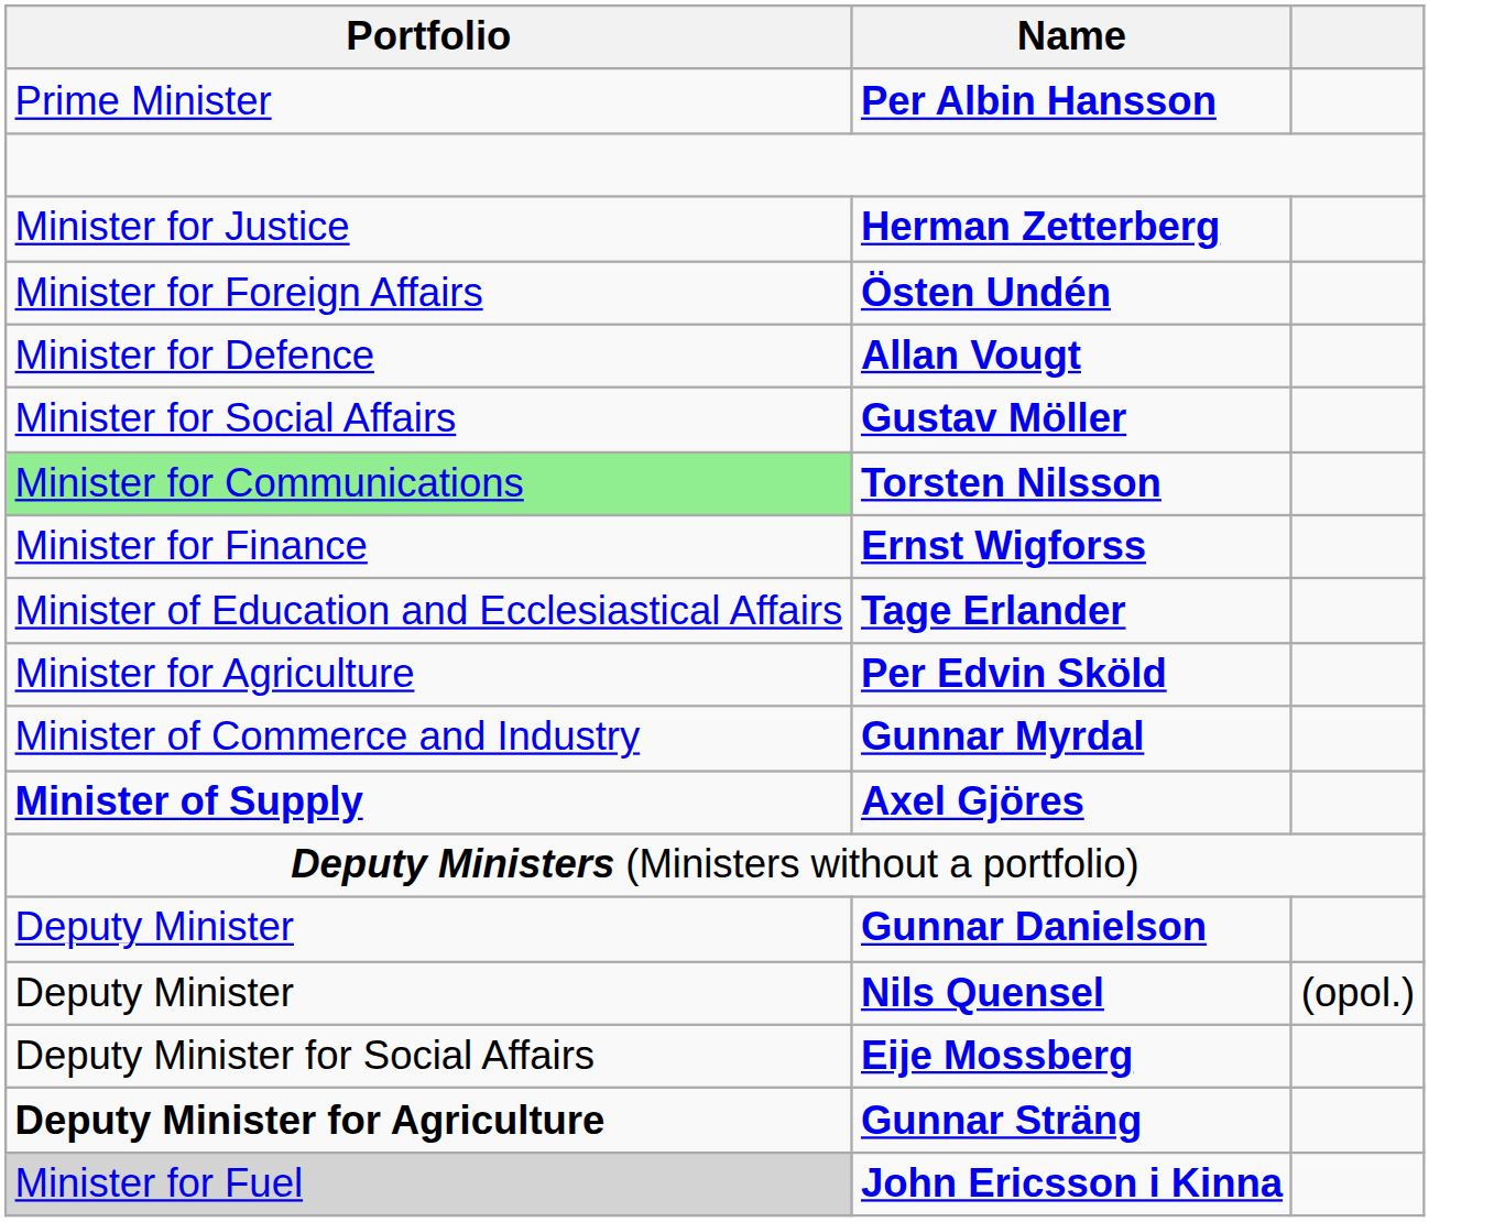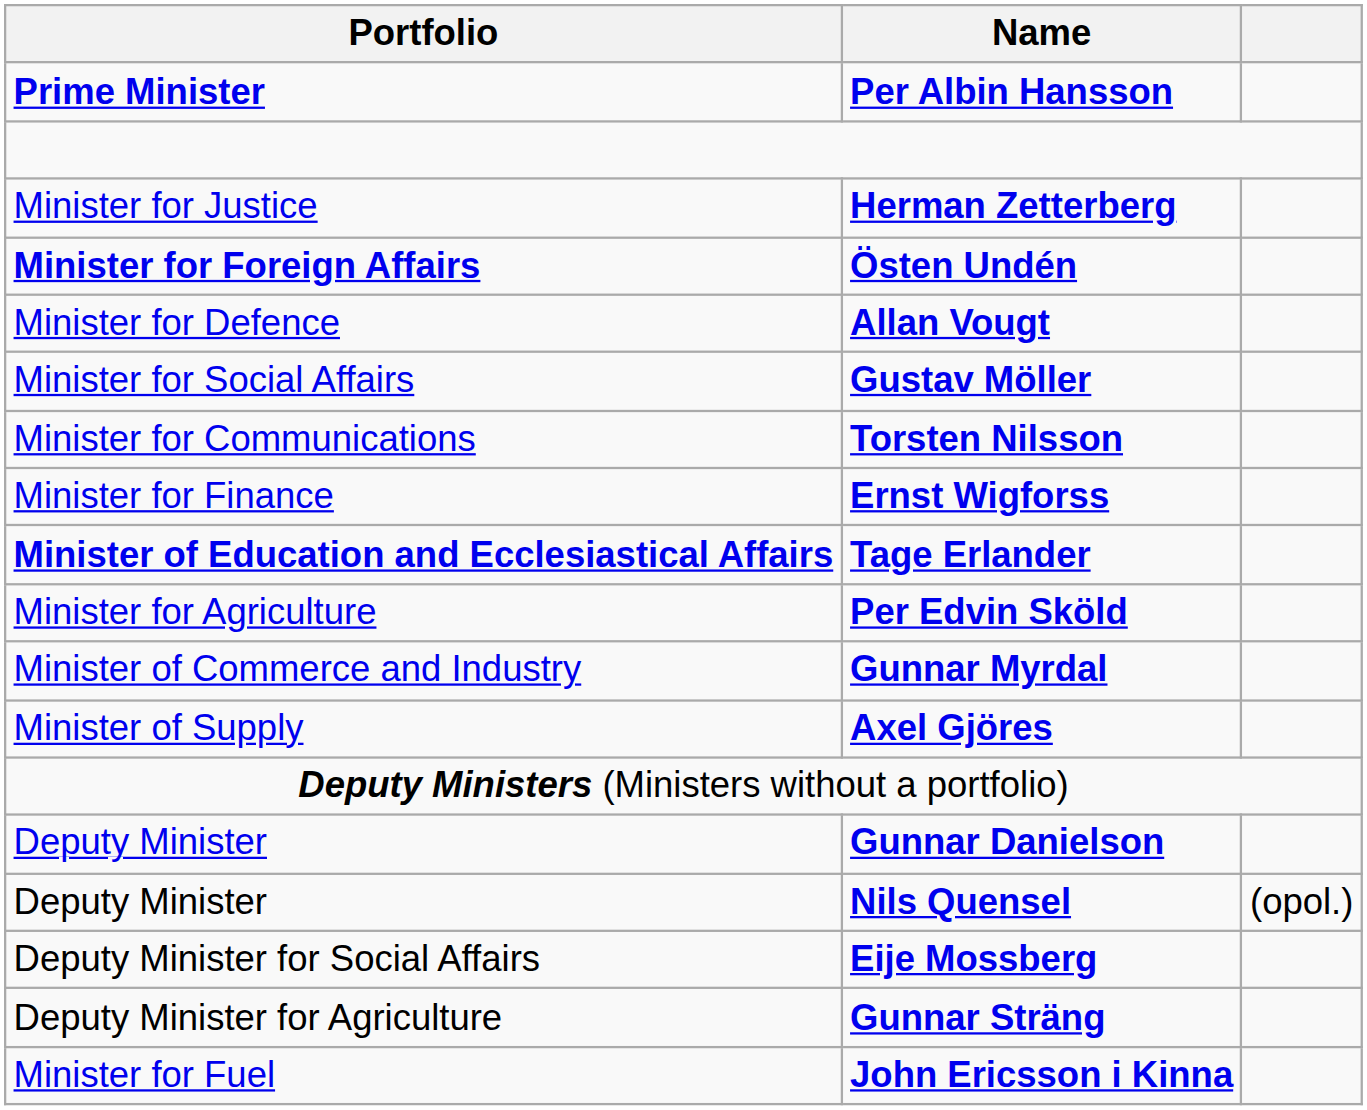Per Albin Hansson | Portfolio: normal -> bold
Östen Undén | Portfolio: normal -> bold
Torsten Nilsson | Portfolio: lightgreen background -> no background
Tage Erlander | Portfolio: normal -> bold
Axel Gjöres | Portfolio: bold -> normal
Gunnar Sträng | Portfolio: bold -> normal
John Ericsson i Kinna | Portfolio: lightgrey background -> no background
